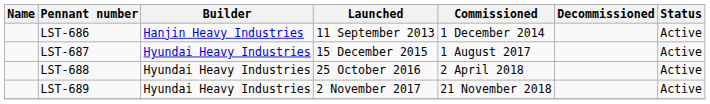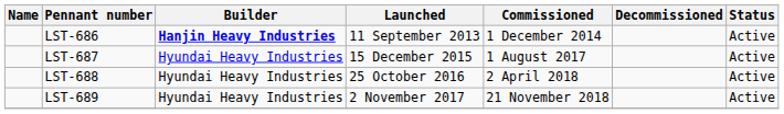LST-686 | Builder: normal -> bold
